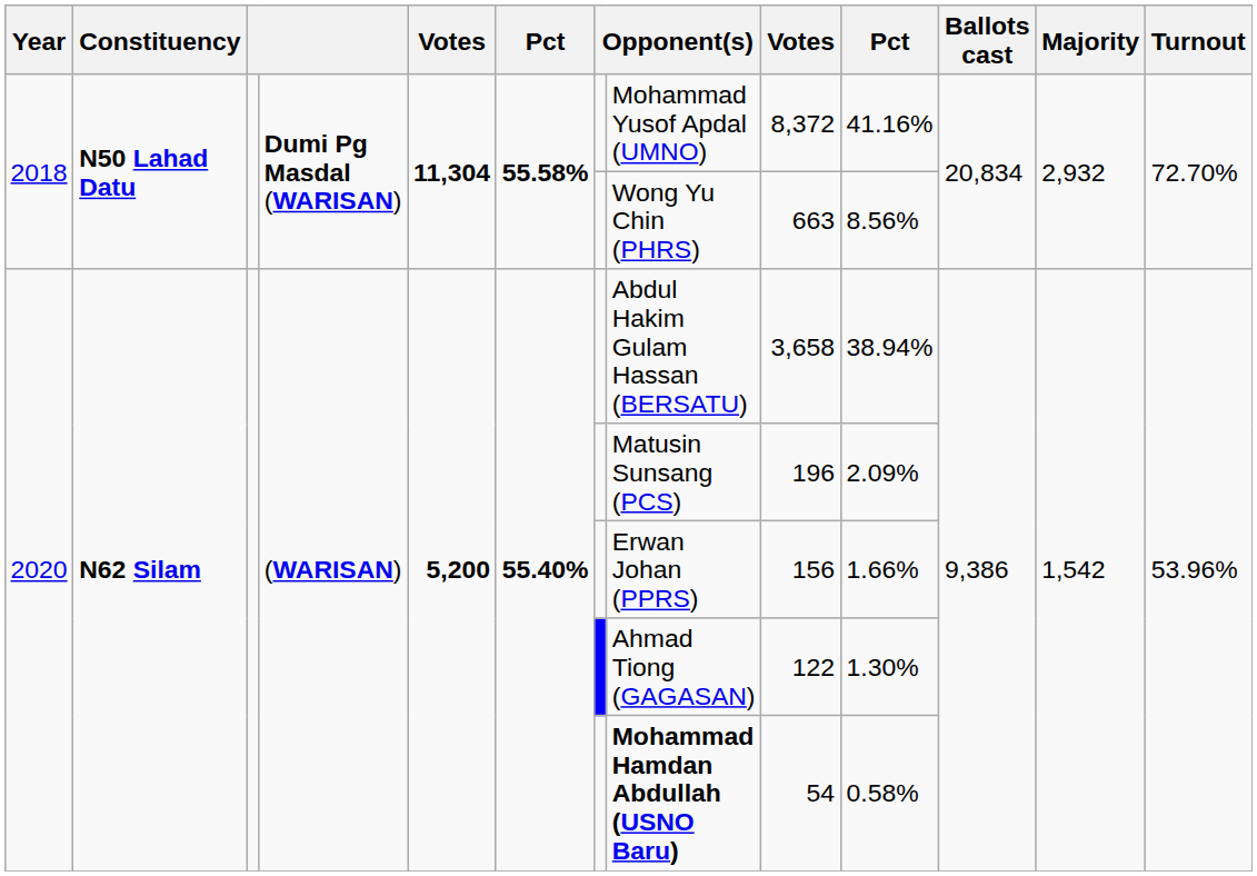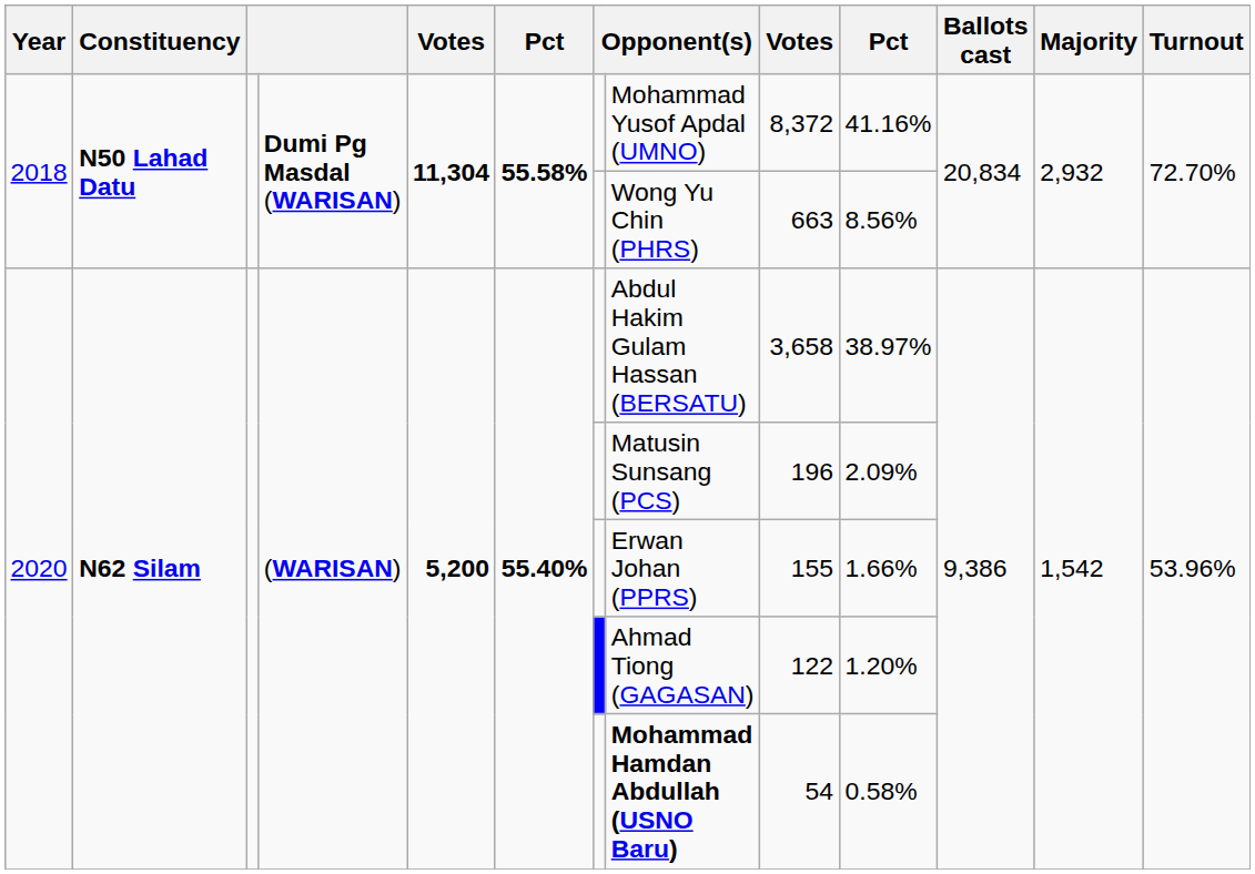row 4 | column 10: 38.94% -> 38.97%
row 6 | column 9: 156 -> 155
row 7 | column 10: 1.30% -> 1.20%
